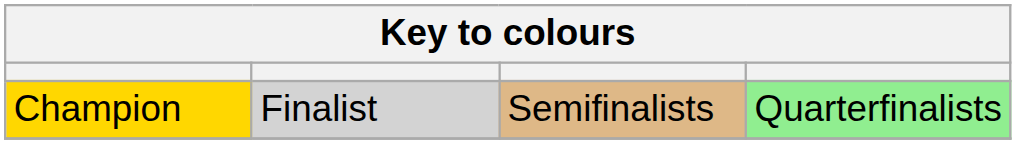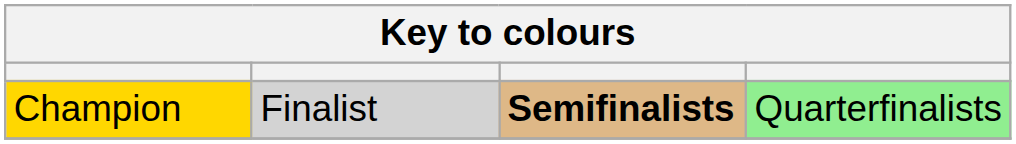Champion | column 3: normal -> bold
